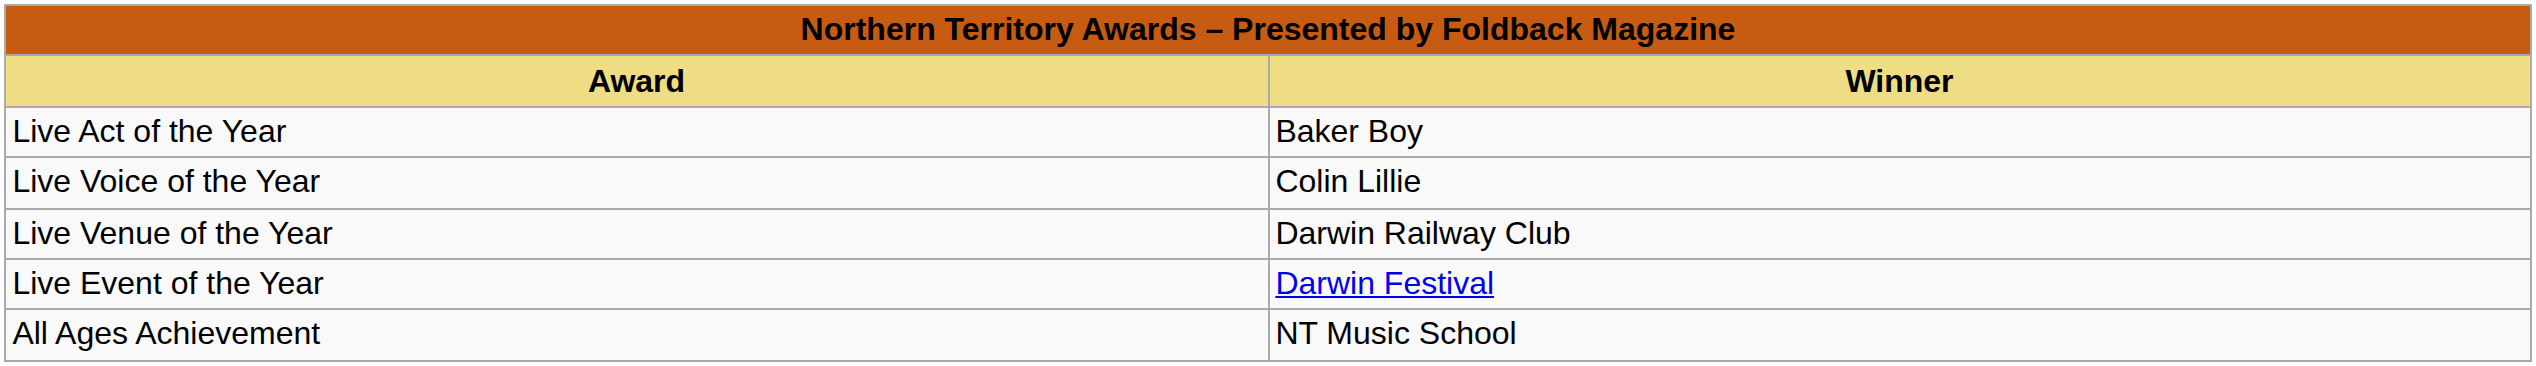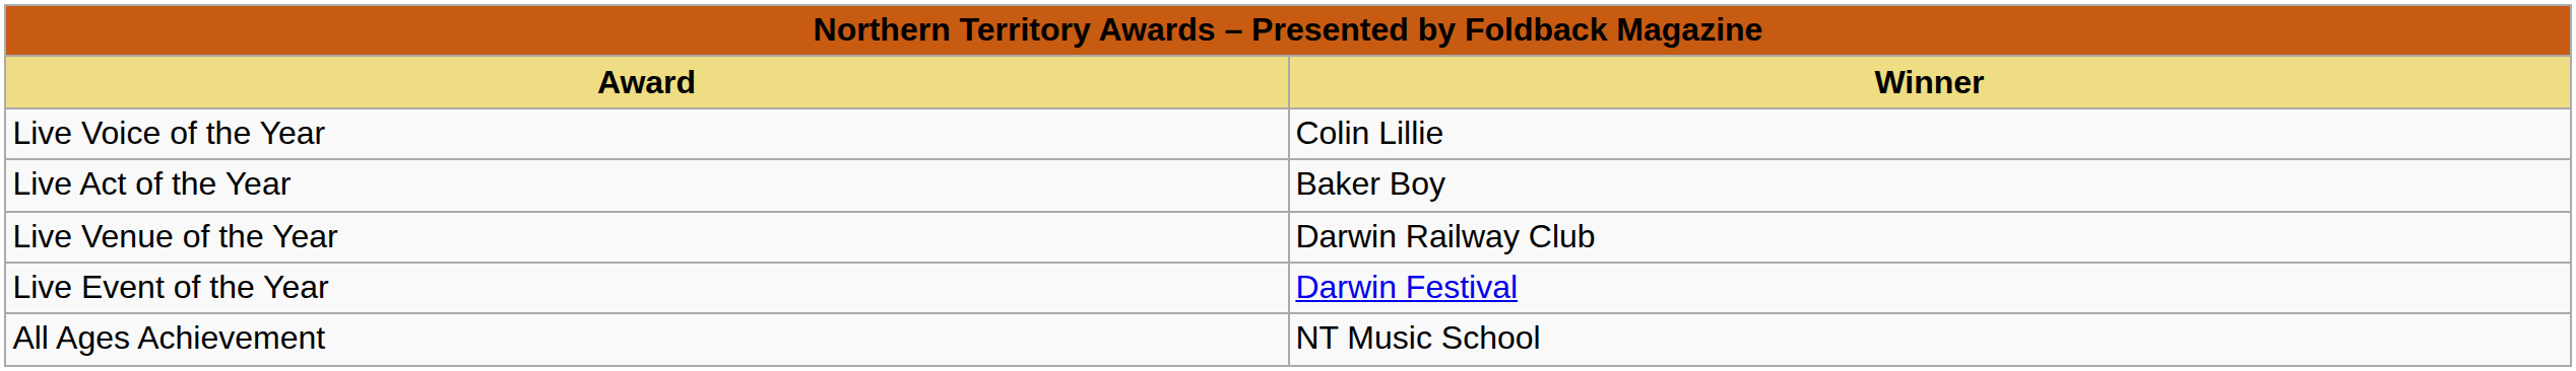rows swapped: Live Act of the Year <-> Live Voice of the Year
